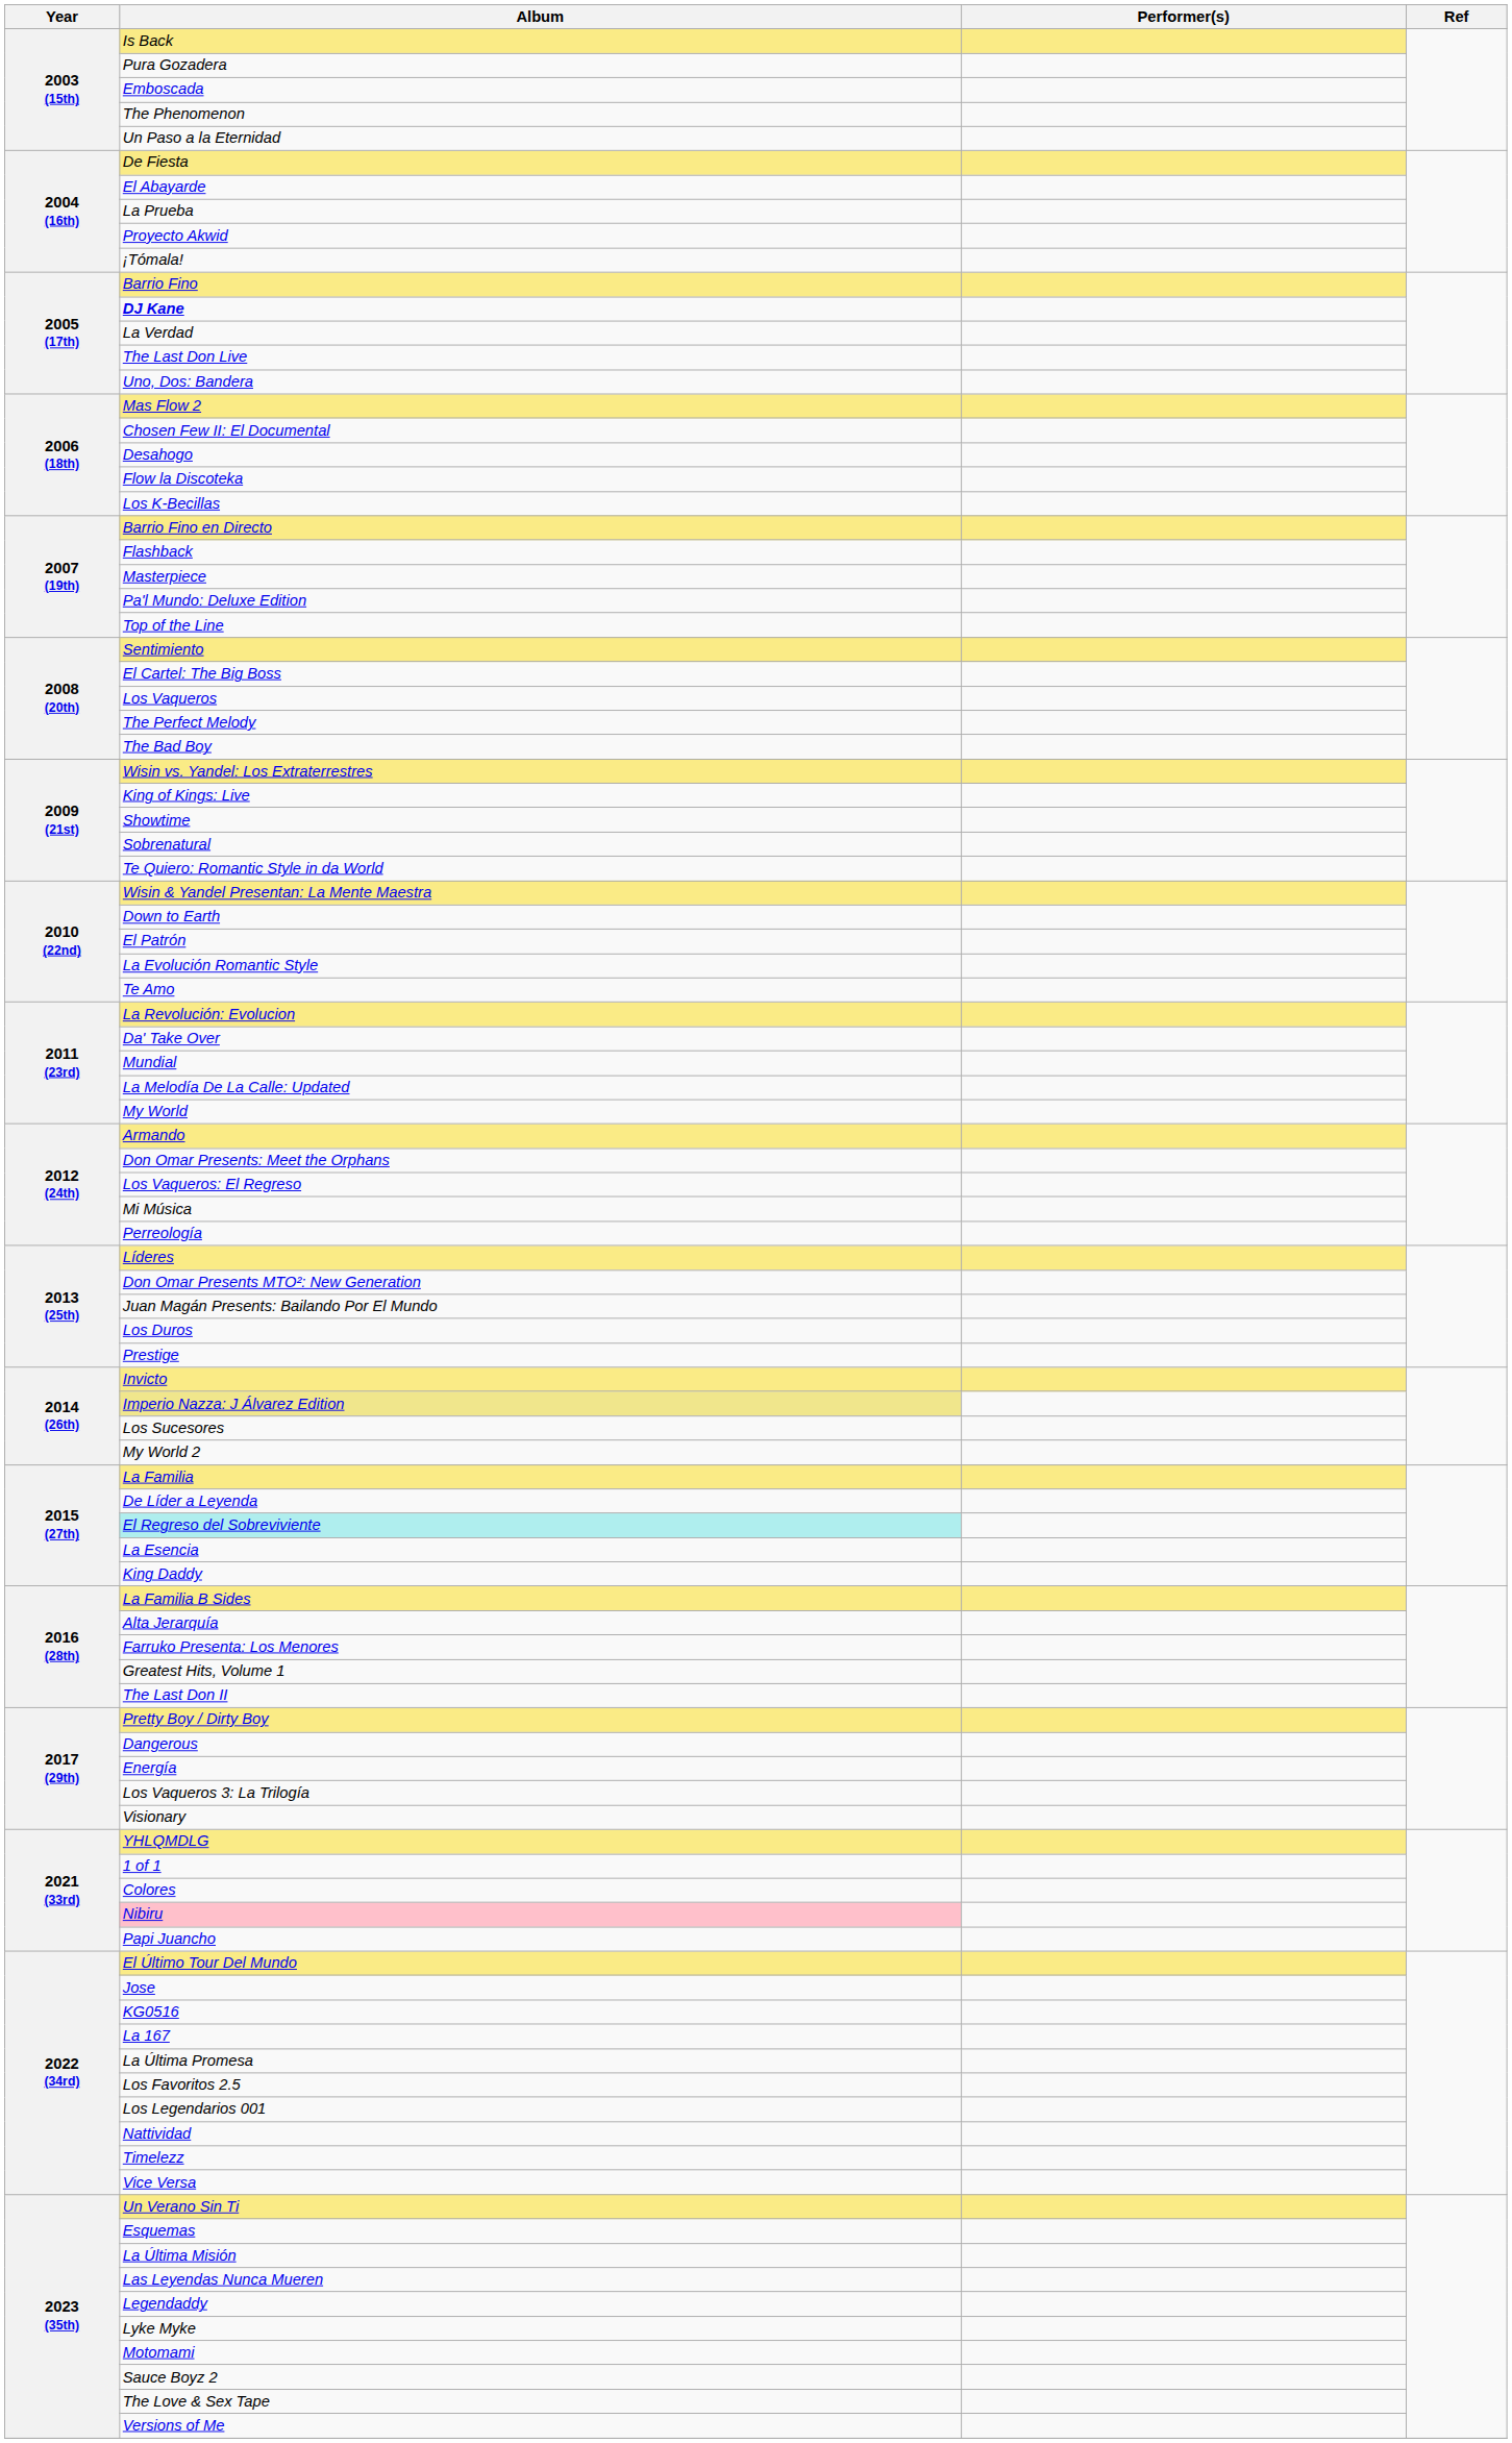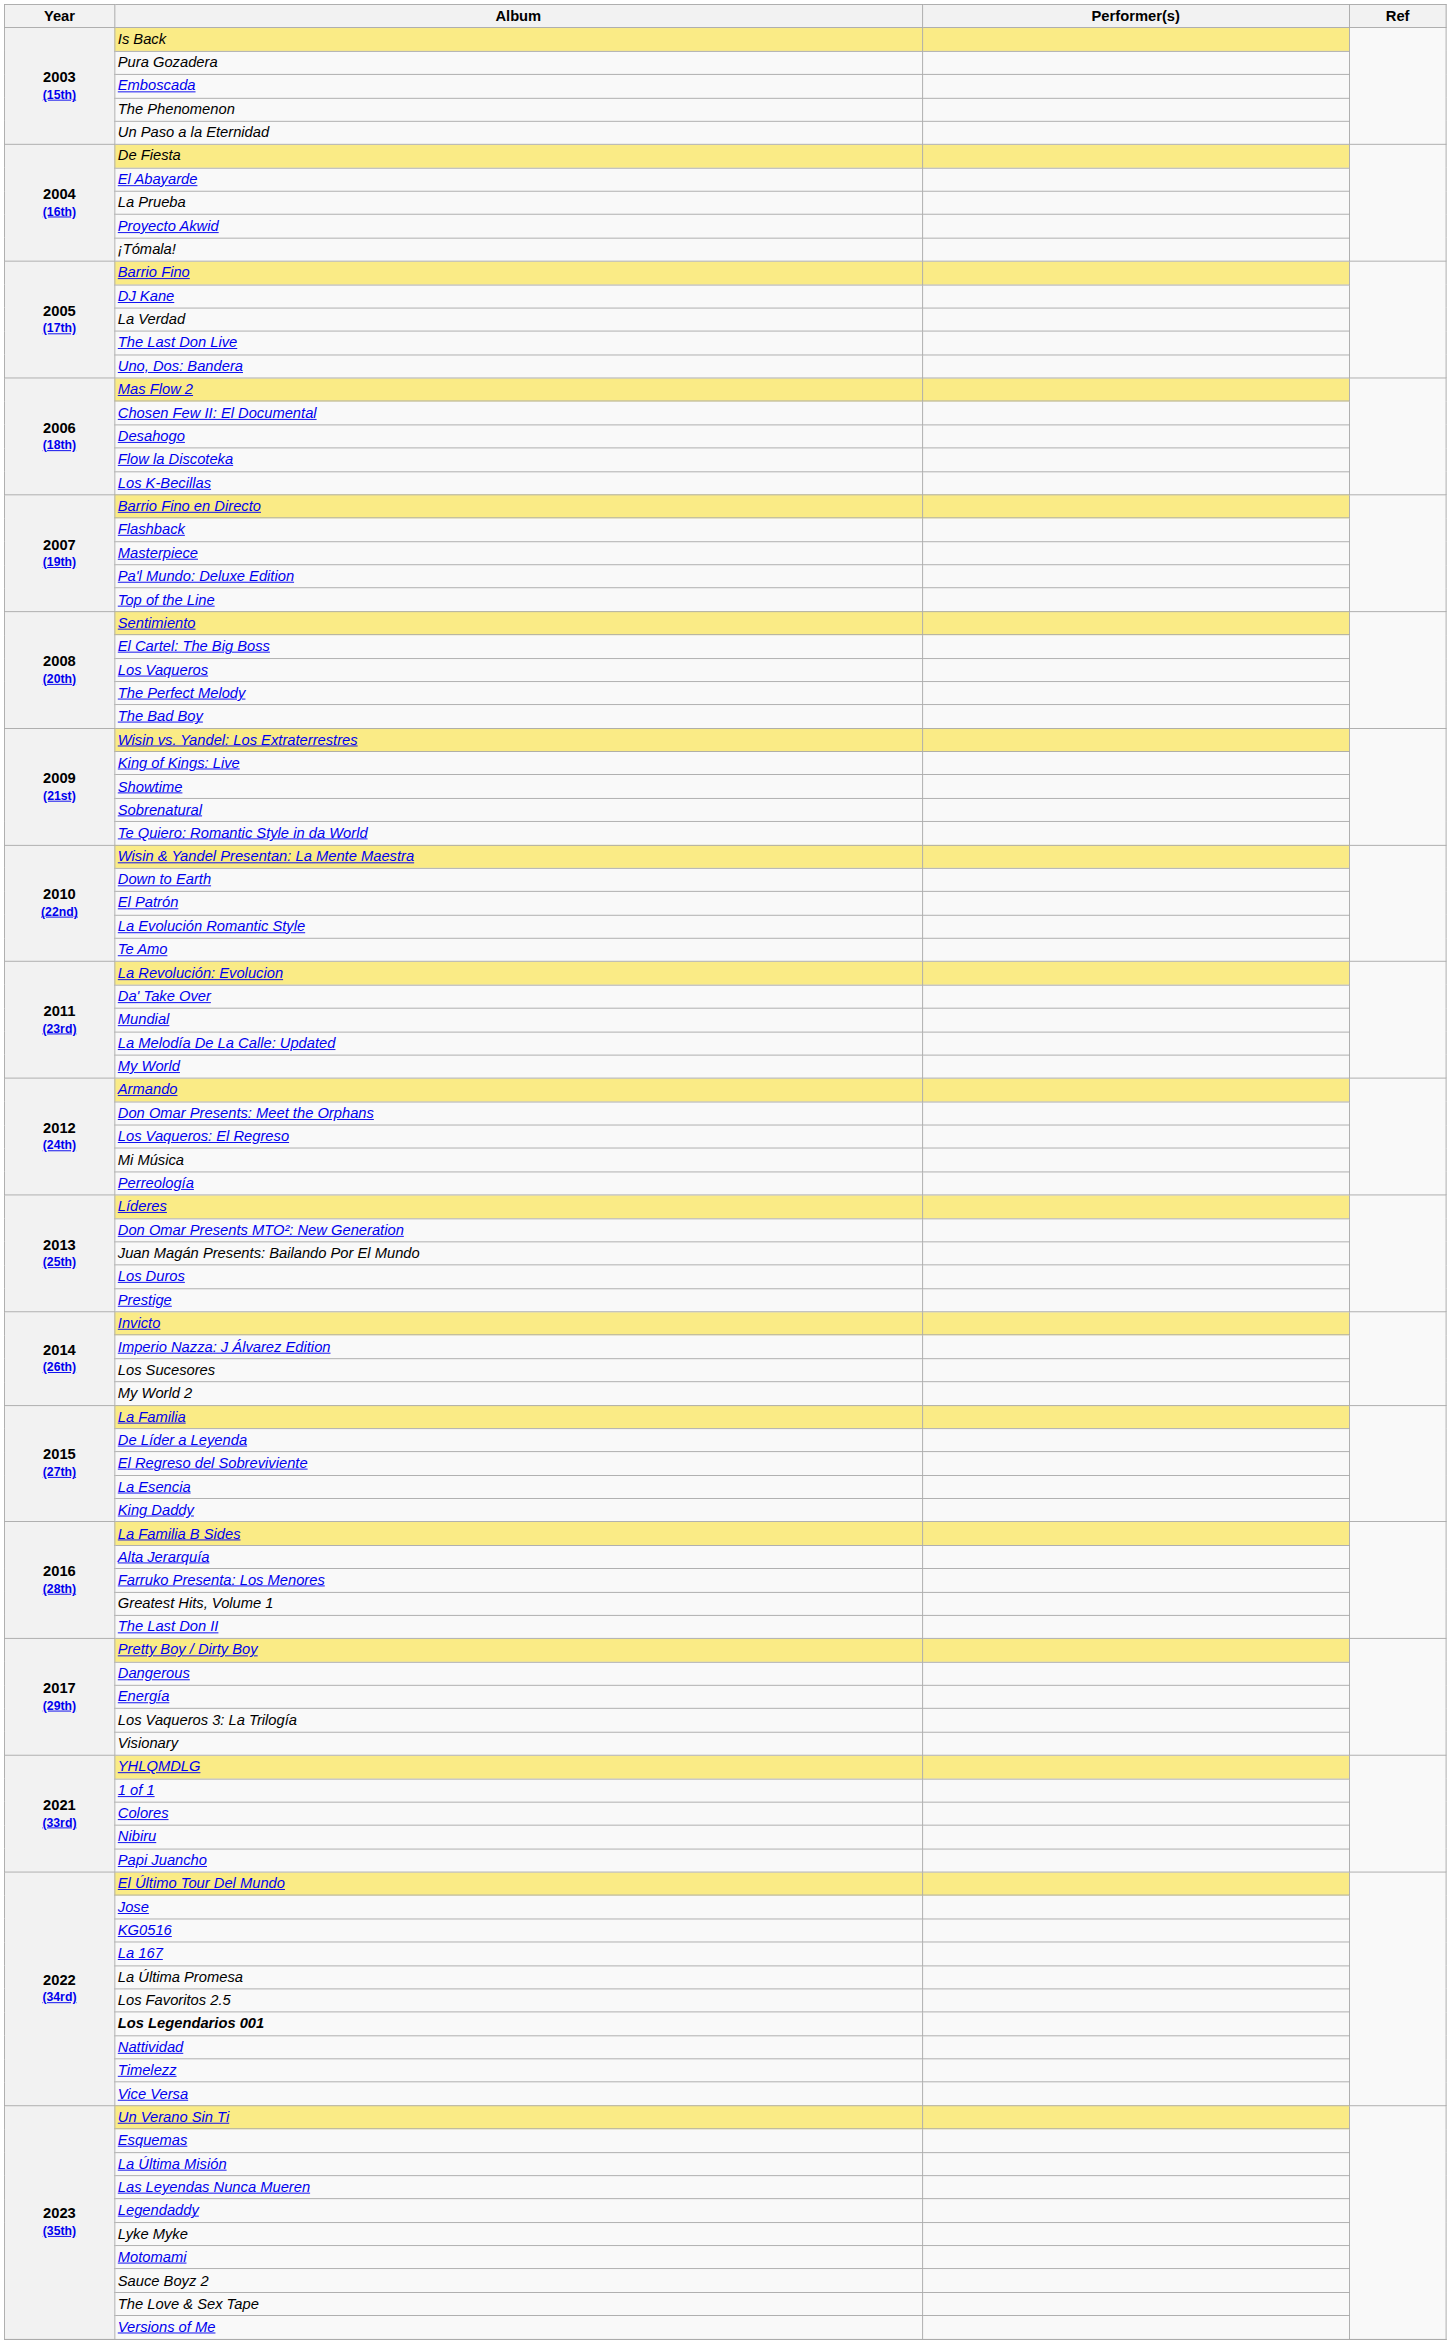DJ Kane | Album: bold -> normal
Imperio Nazza: J Álvarez Edition | Album: khaki background -> no background
El Regreso del Sobreviviente | Album: paleturquoise background -> no background
Nibiru | Album: pink background -> no background
Los Legendarios 001 | Album: normal -> bold
